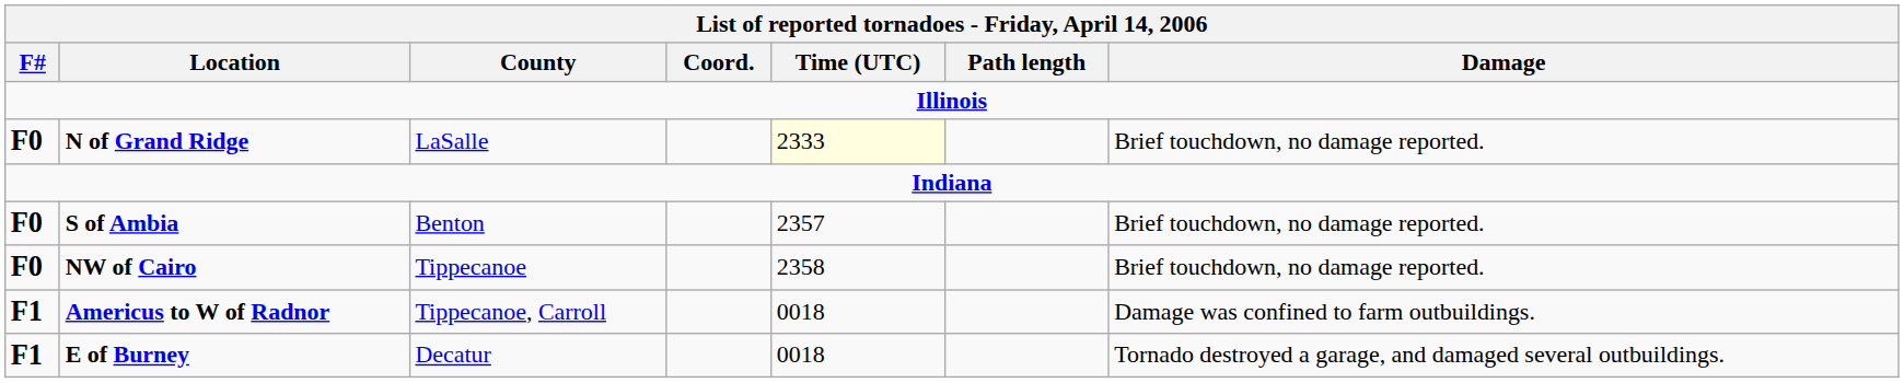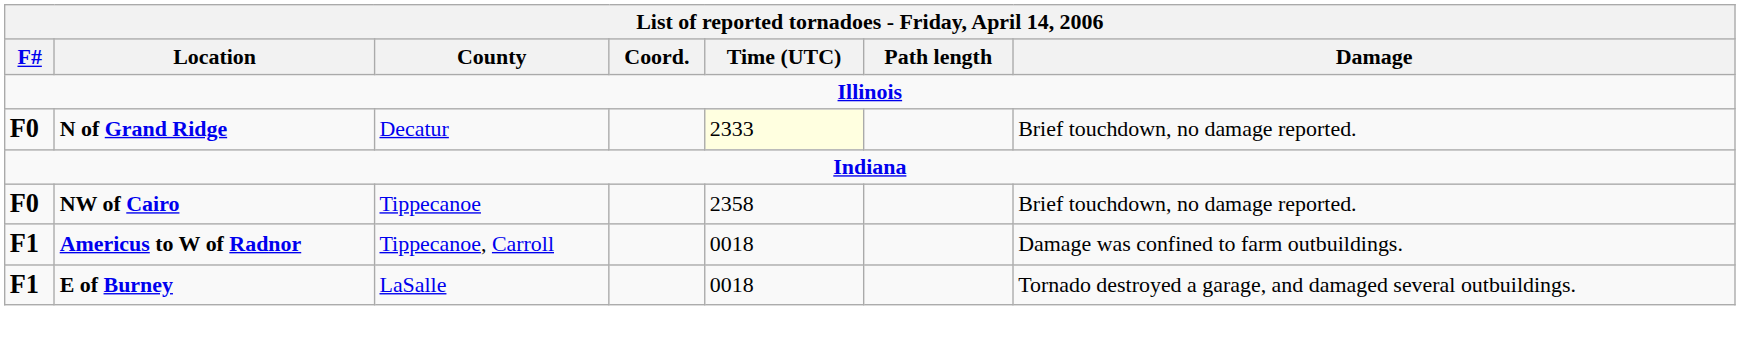N of Grand Ridge | County: LaSalle -> Decatur
- row: F0 | S of Ambia | Benton | 2357 | Brief touchdown, no damage reported.
E of Burney | County: Decatur -> LaSalle
